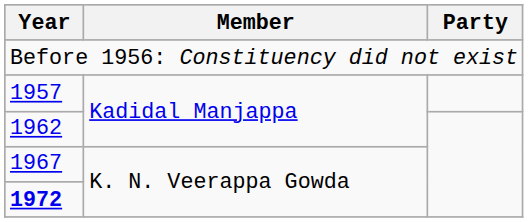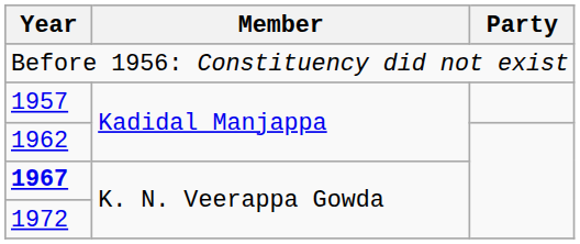1967 | Year: normal -> bold
1972 | Year: bold -> normal
